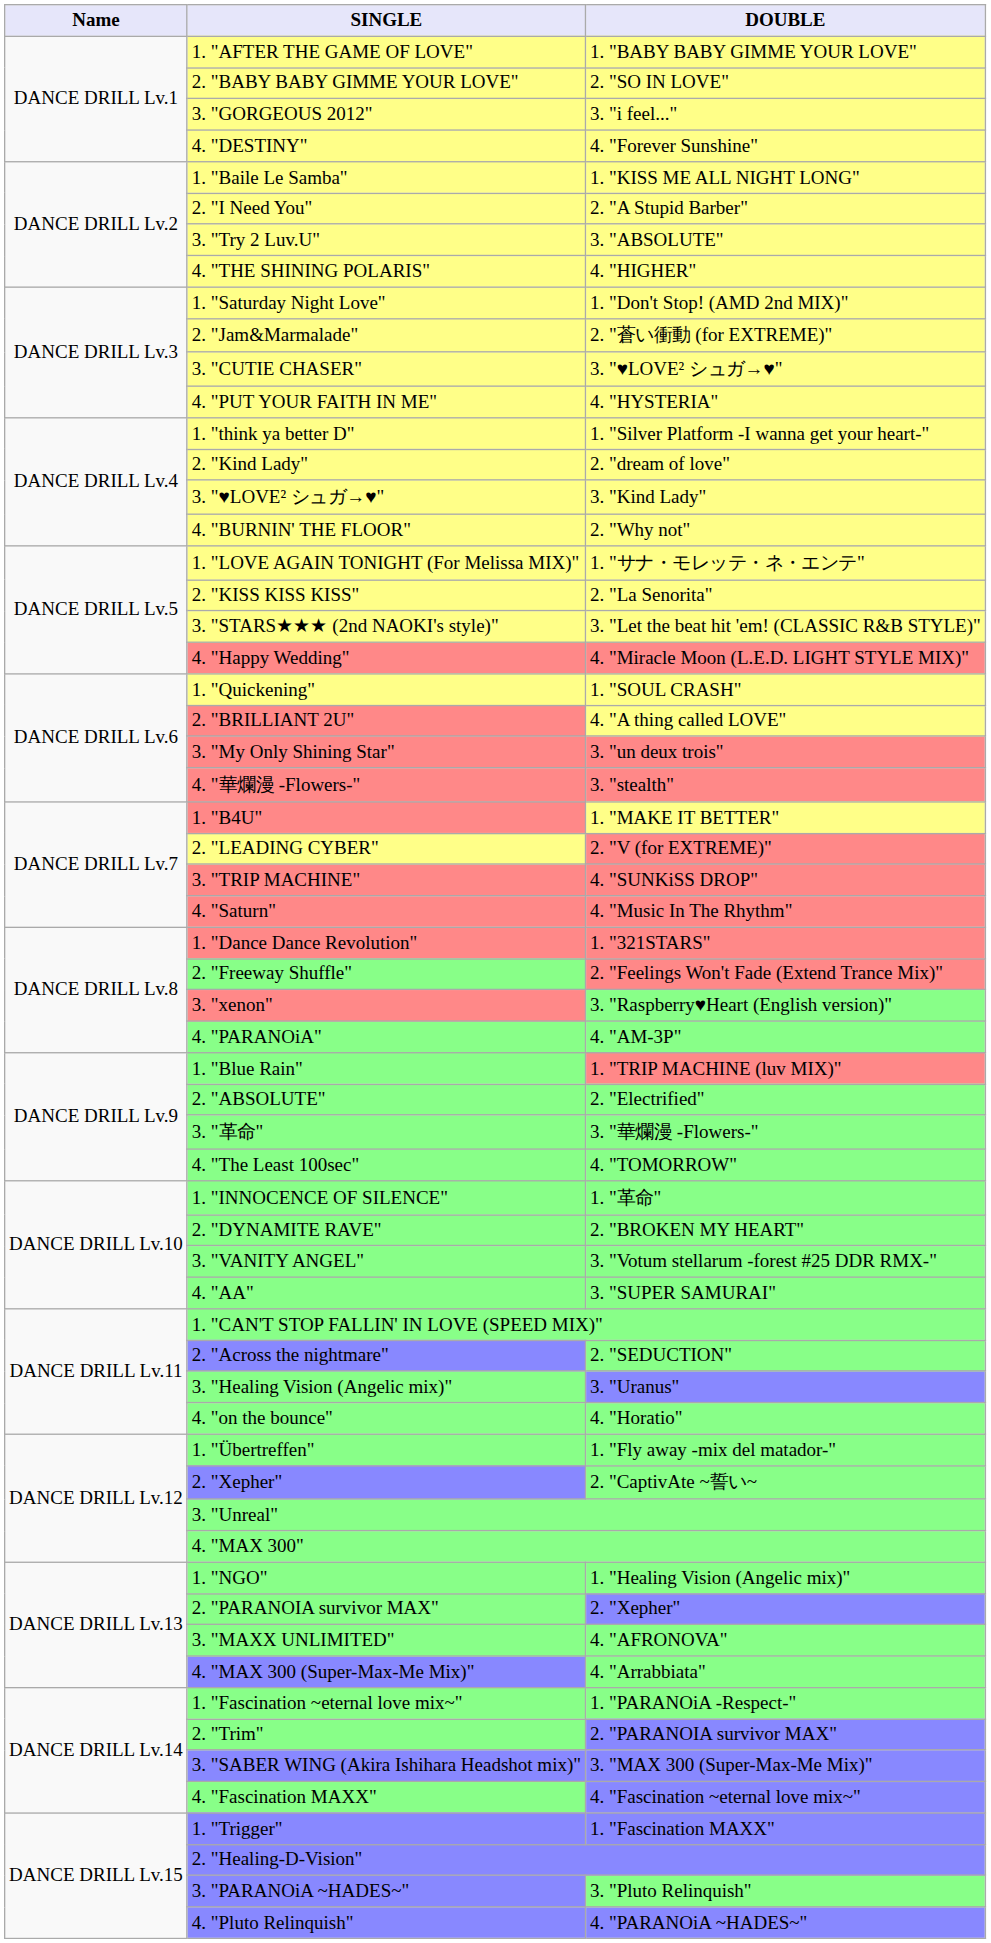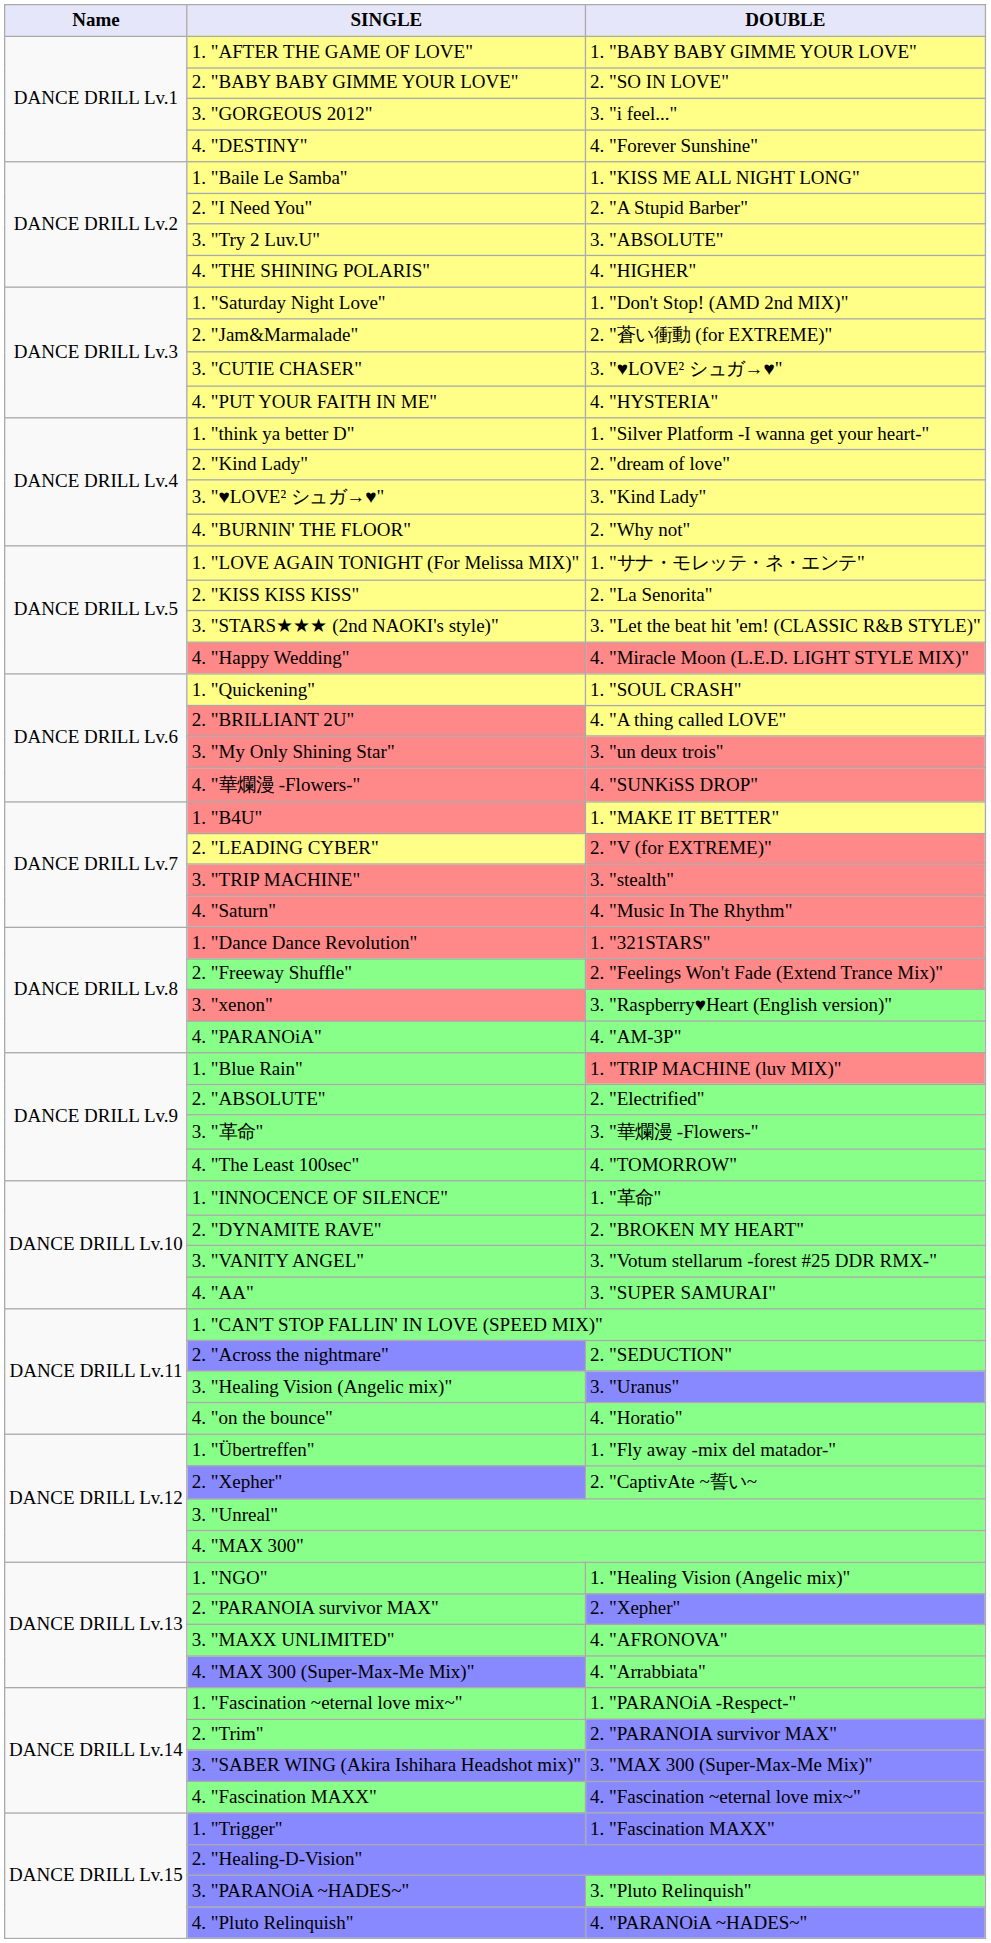4. "華爛漫 -Flowers-" | DOUBLE: 3. "stealth" -> 4. "SUNKiSS DROP"
3. "TRIP MACHINE" | DOUBLE: 4. "SUNKiSS DROP" -> 3. "stealth"
